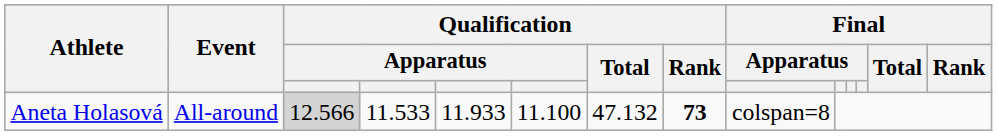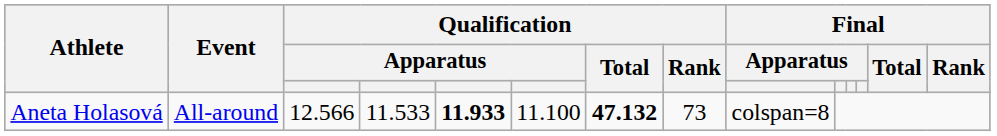row 4 | column 3: lightgrey background -> no background
row 4 | column 5: normal -> bold
row 4 | Qualification / Total: normal -> bold
row 4 | Qualification / Rank: bold -> normal
